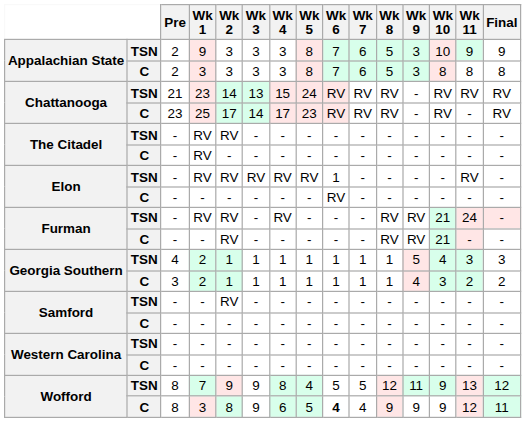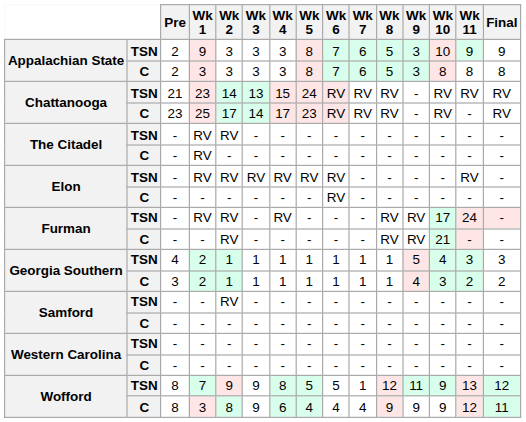Elon / TSN | Wk 6: 1 -> RV
Furman / TSN | Wk 10: 21 -> 17
Wofford / TSN | Wk 5: 4 -> 5
Wofford / TSN | Wk 7: 5 -> 1
Wofford / C | Wk 5: 5 -> 4
Wofford / C | Wk 6: bold -> normal
